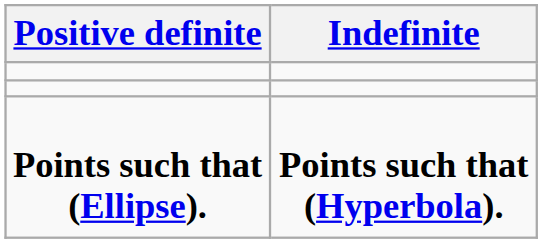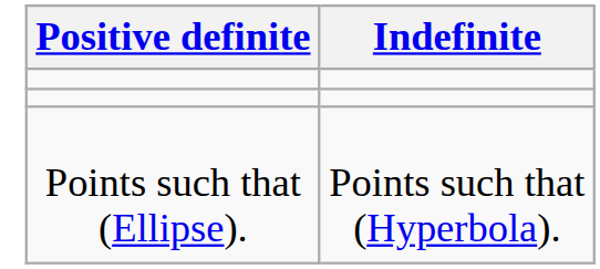row 4 | Positive definite: bold -> normal
row 4 | Indefinite: bold -> normal
